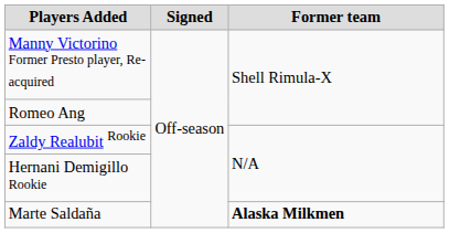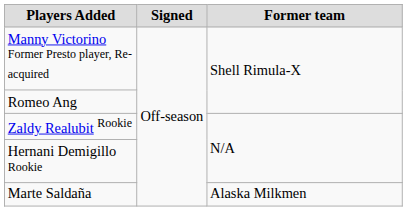Marte Saldaña | Former team: bold -> normal
